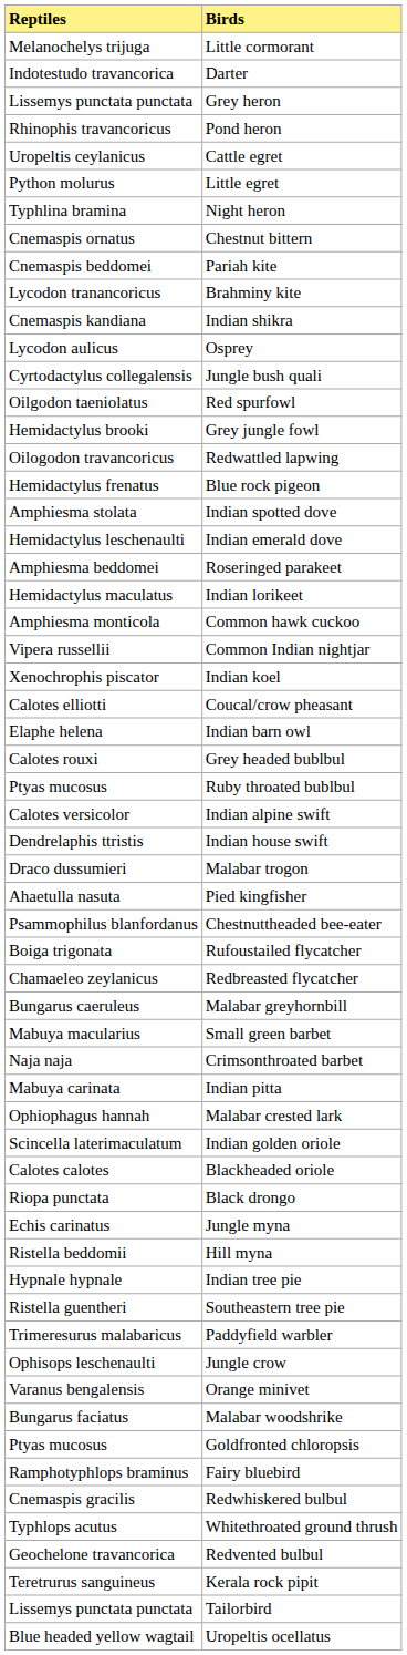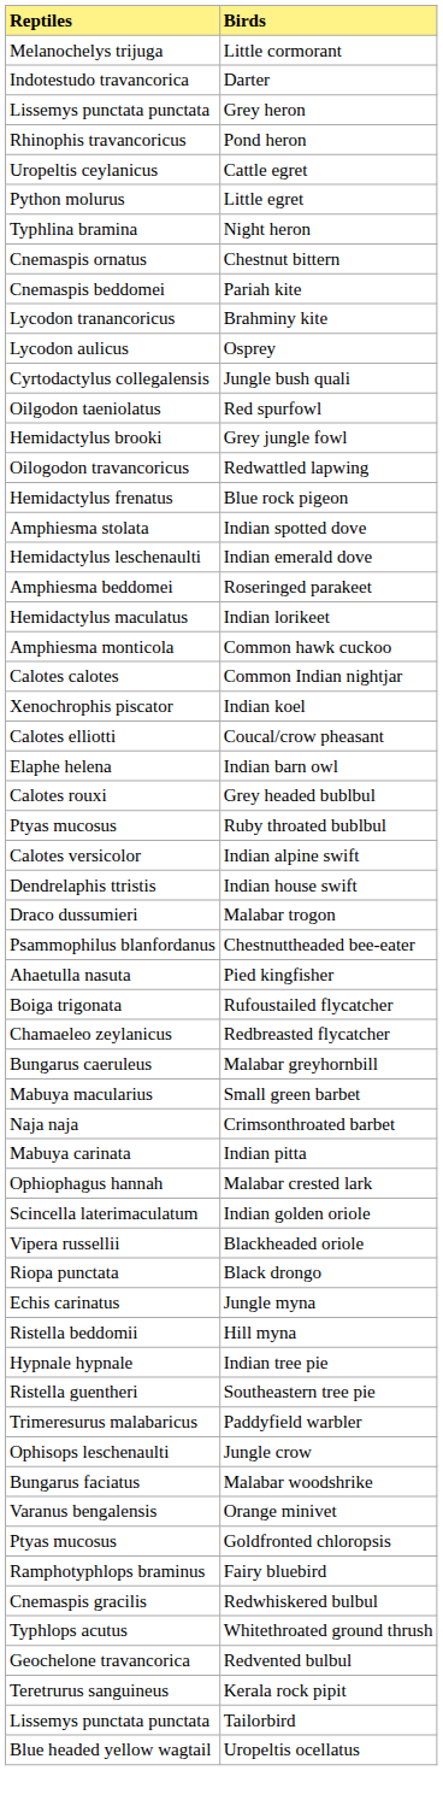- row: Cnemaspis kandiana | Indian shikra
Common Indian nightjar | Reptiles: Vipera russellii -> Calotes calotes
rows swapped: Pied kingfisher <-> Chestnuttheaded bee-eater
Blackheaded oriole | Reptiles: Calotes calotes -> Vipera russellii
rows swapped: Malabar woodshrike <-> Orange minivet
